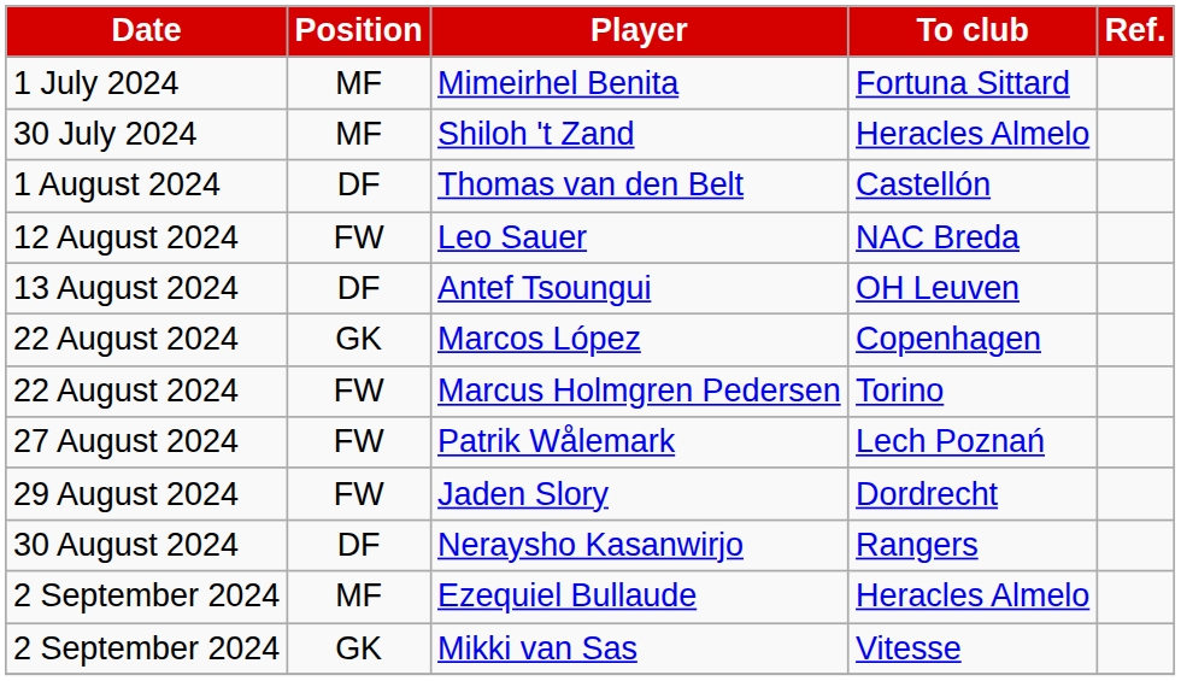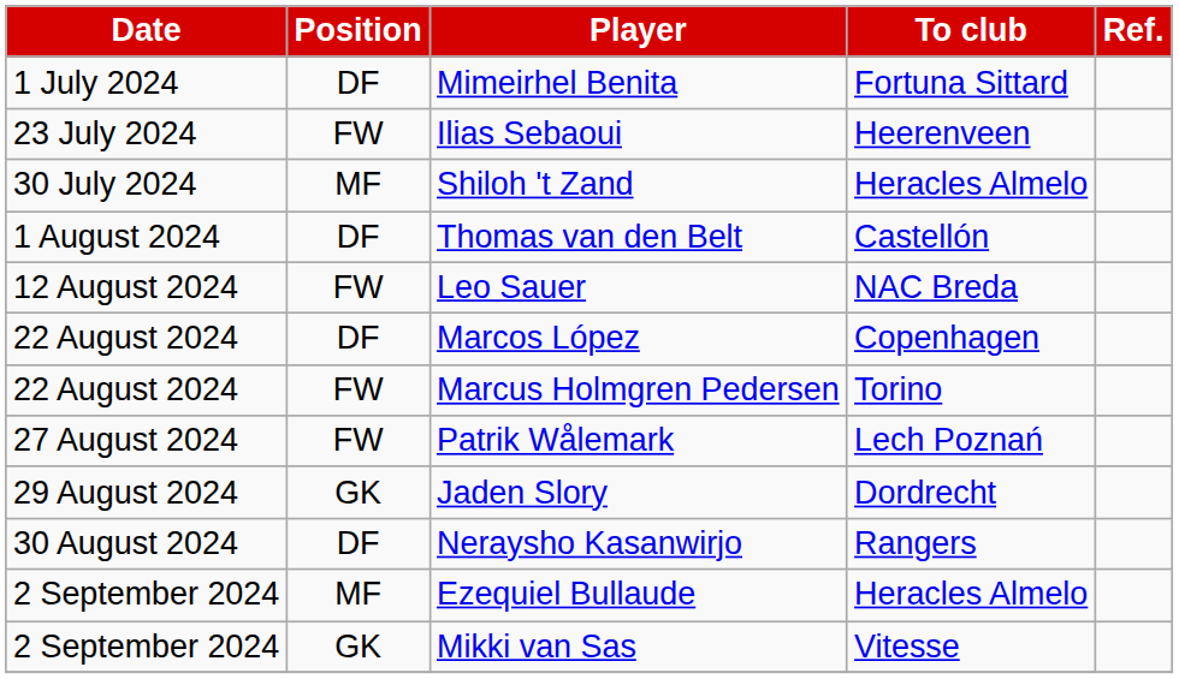Mimeirhel Benita | Position: MF -> DF
+ row: 23 July 2024 | FW | Ilias Sebaoui | Heerenveen
- row: 13 August 2024 | DF | Antef Tsoungui | OH Leuven
Marcos López | Position: GK -> DF
Jaden Slory | Position: FW -> GK
